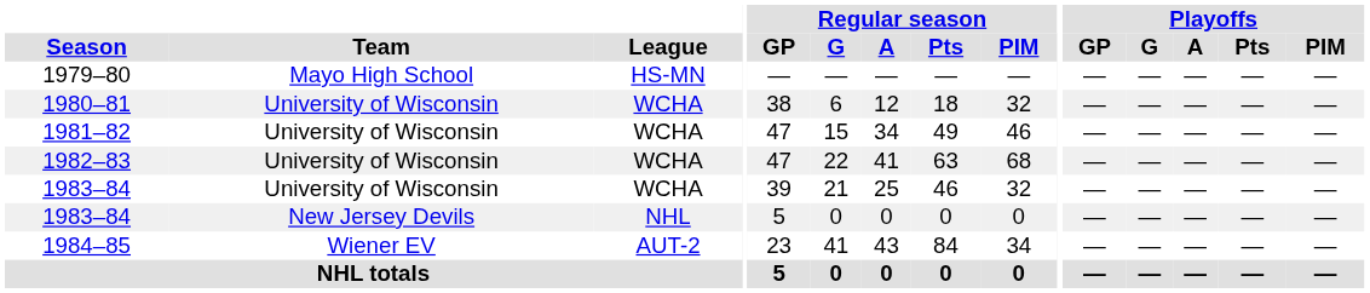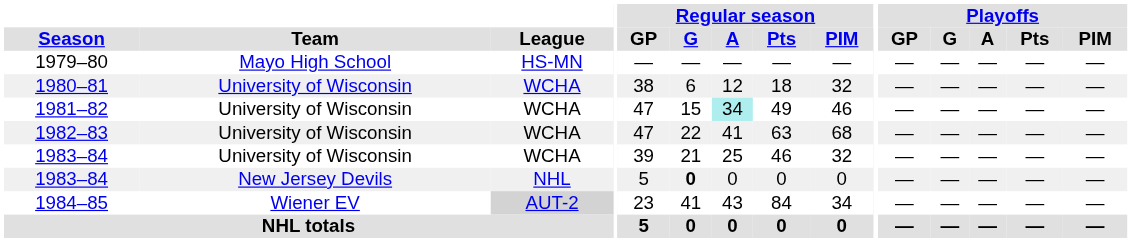1981–82 | Regular season / A: no background -> paleturquoise background
1983–84 / New Jersey Devils | Regular season / G: normal -> bold
1984–85 | League: no background -> lightgrey background
